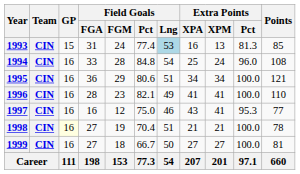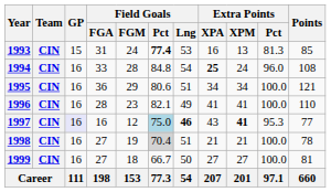1993 | Field Goals / Pct: normal -> bold
1993 | Field Goals / Lng: lightblue background -> no background
1994 | Extra Points / XPA: normal -> bold
1997 | GP: no background -> lavender background
1997 | Field Goals / Pct: no background -> lightblue background
1997 | Field Goals / Lng: normal -> bold
1997 | Extra Points / XPM: normal -> bold
1998 | GP: lightyellow background -> no background
1998 | Field Goals / Pct: no background -> lightgrey background
